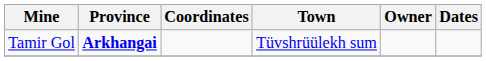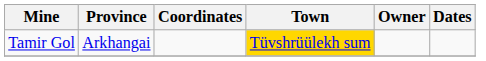Tamir Gol | Province: bold -> normal
Tamir Gol | Town: no background -> gold background
